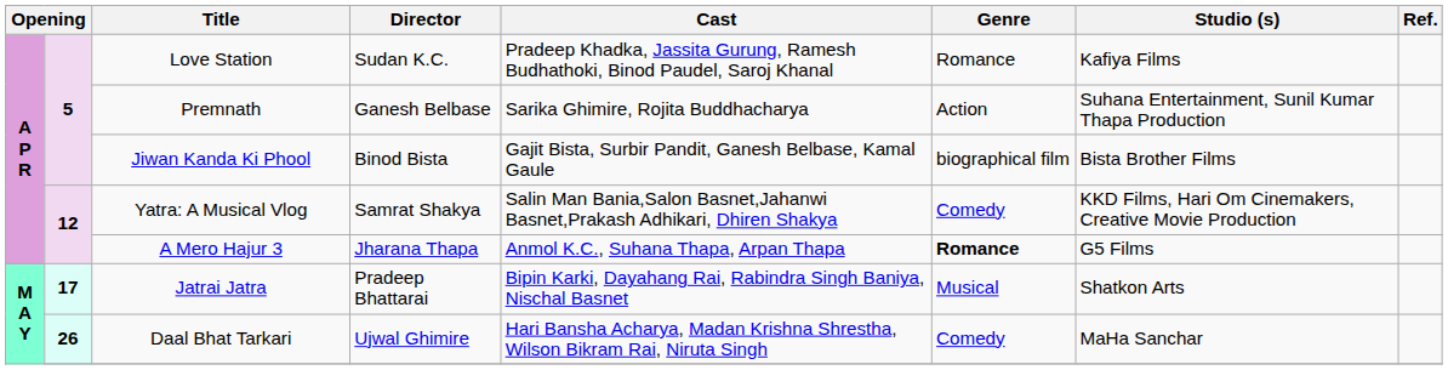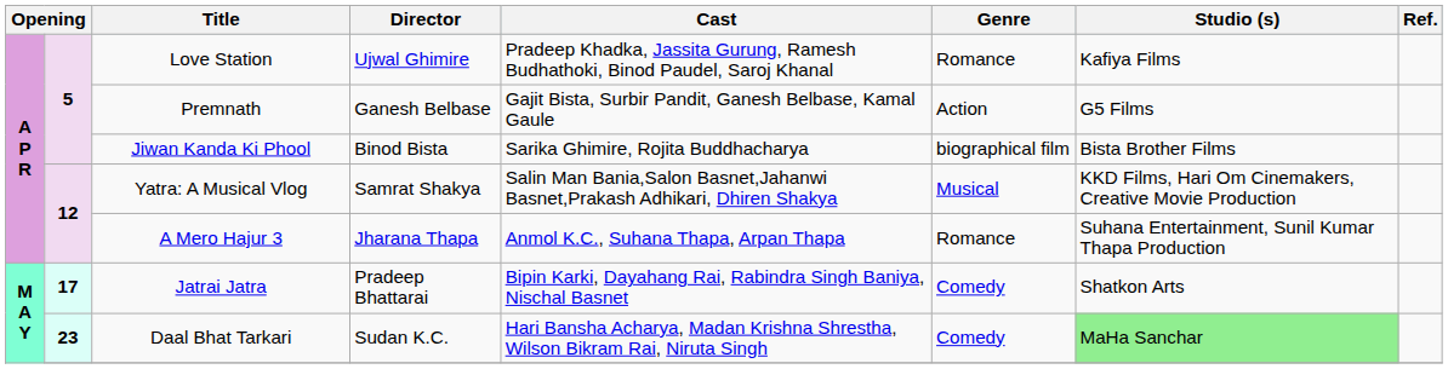Love Station | Director: Sudan K.C. -> Ujwal Ghimire
Premnath | Cast: Sarika Ghimire, Rojita Buddhacharya -> Gajit Bista, Surbir Pandit, Ganesh Belbase, Kamal Gaule
Premnath | Studio (s): Suhana Entertainment, Sunil Kumar Thapa Production -> G5 Films
Jiwan Kanda Ki Phool | Cast: Gajit Bista, Surbir Pandit, Ganesh Belbase, Kamal Gaule -> Sarika Ghimire, Rojita Buddhacharya
Yatra: A Musical Vlog | Genre: Comedy -> Musical
A Mero Hajur 3 | Genre: bold -> normal
A Mero Hajur 3 | Studio (s): G5 Films -> Suhana Entertainment, Sunil Kumar Thapa Production
Jatrai Jatra | Genre: Musical -> Comedy
Daal Bhat Tarkari | column 2: 26 -> 23
Daal Bhat Tarkari | Director: Ujwal Ghimire -> Sudan K.C.
Daal Bhat Tarkari | Studio (s): no background -> lightgreen background
